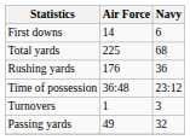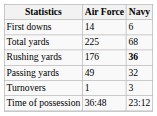Rushing yards | Navy: normal -> bold
rows swapped: Passing yards <-> Time of possession
